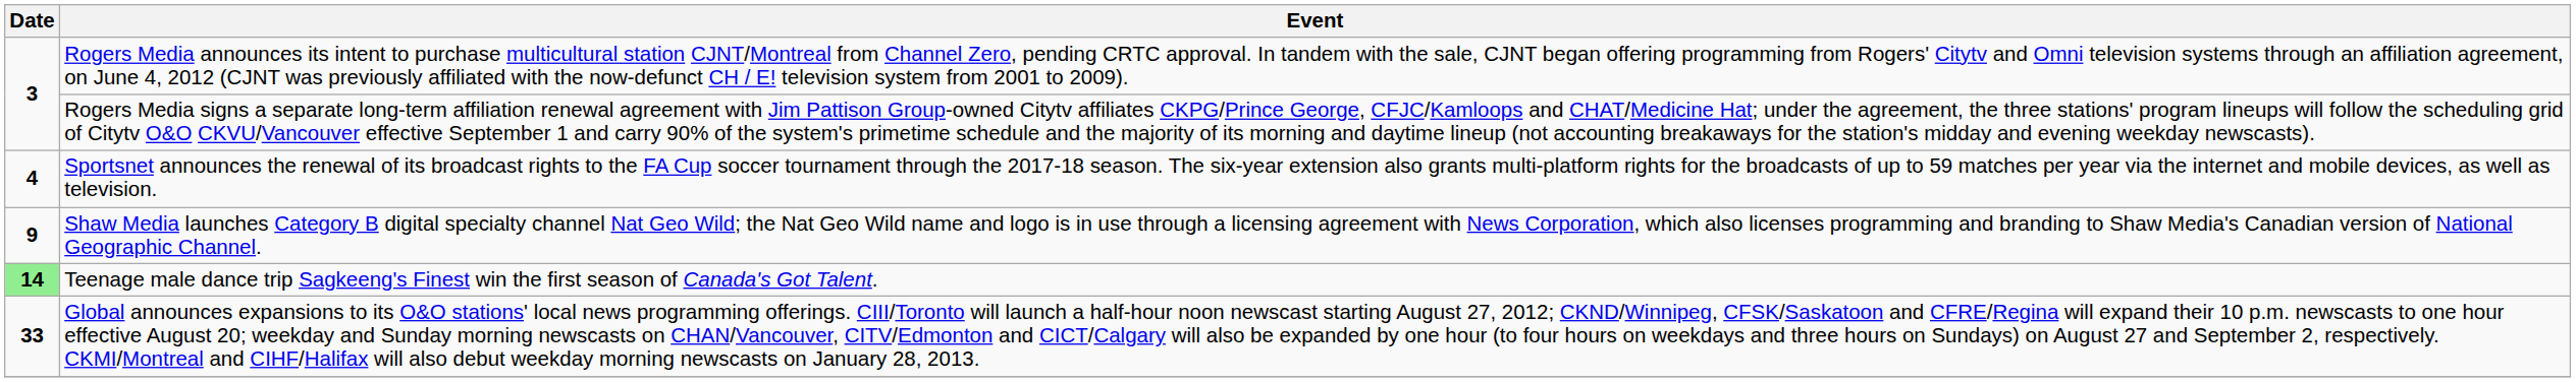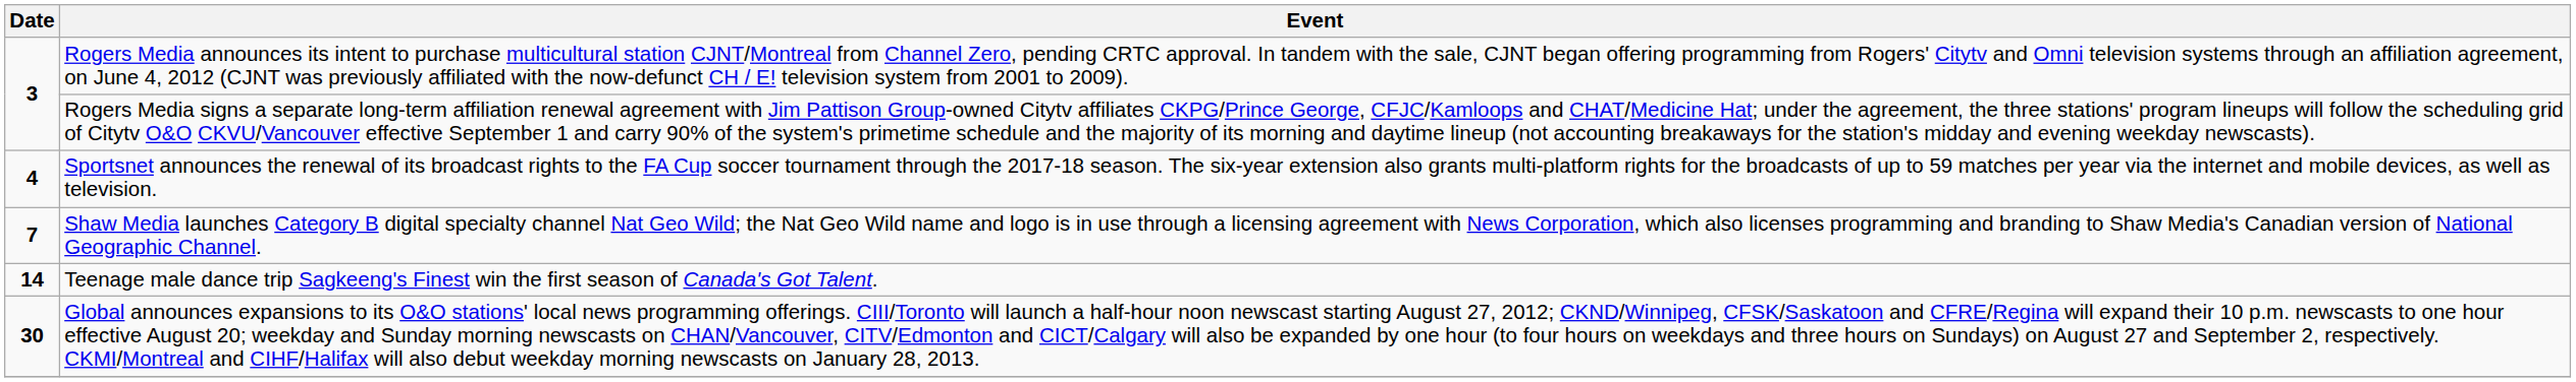row 5 | Date: 9 -> 7
row 6 | Date: lightgreen background -> no background
row 7 | Date: 33 -> 30
